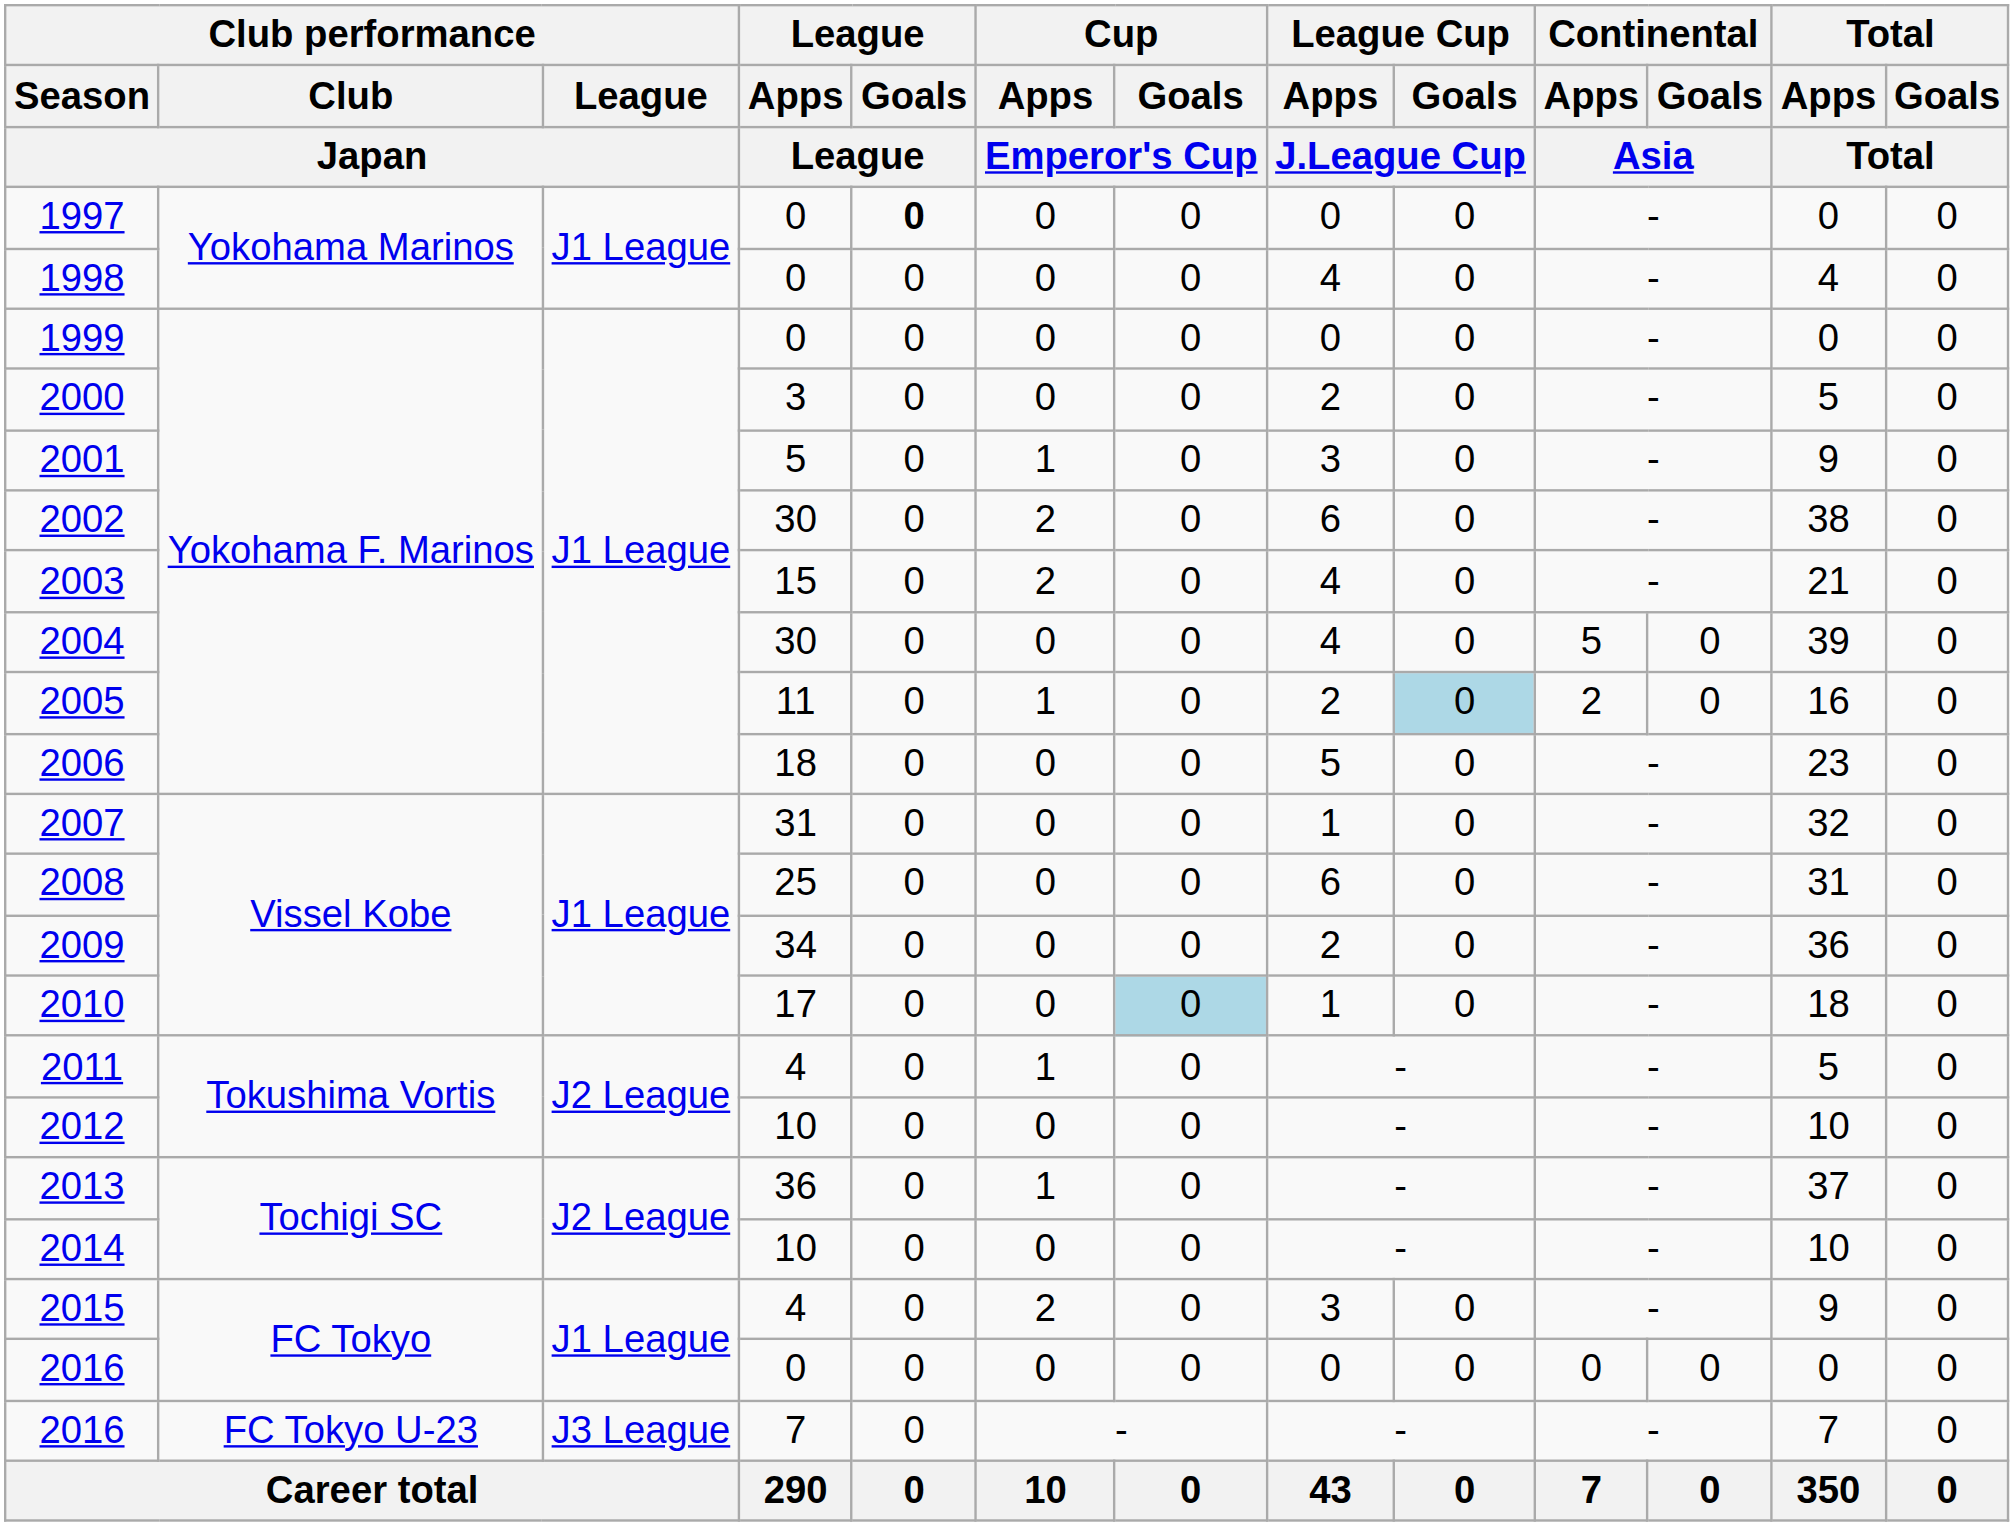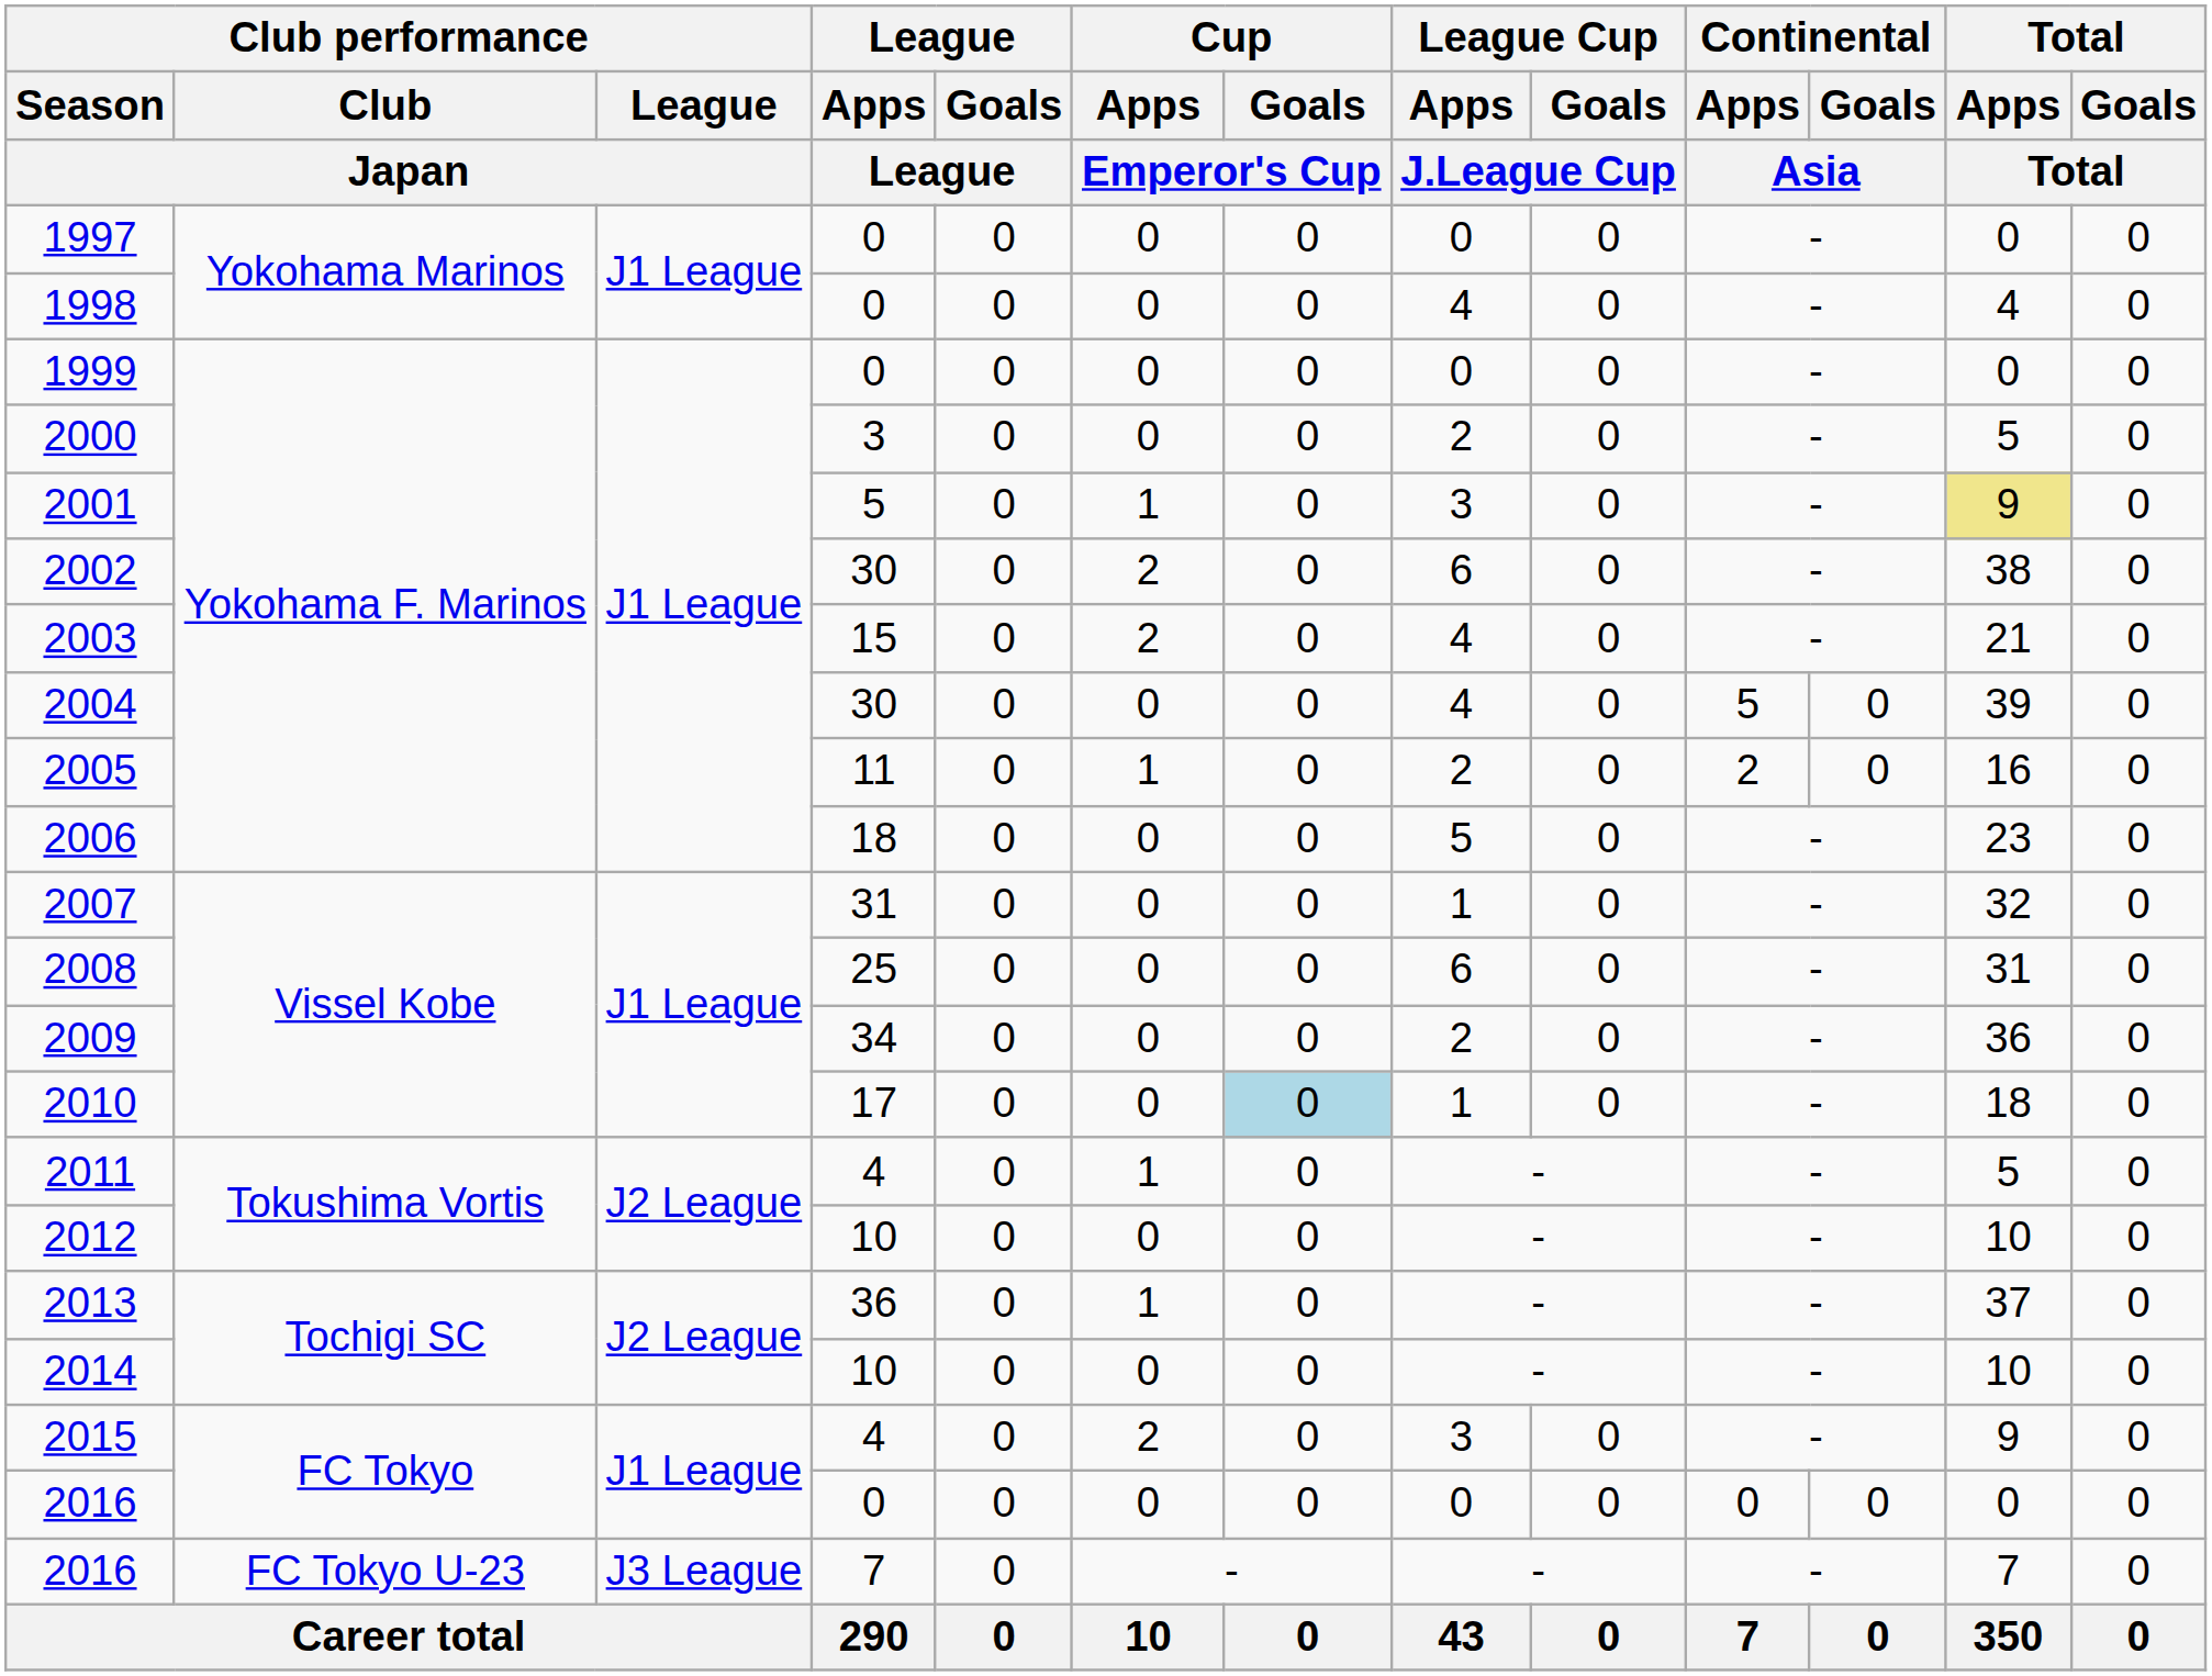1997 | League / Goals / League: bold -> normal
2001 | Total / Apps / Total: no background -> khaki background
2005 | League Cup / Goals / J.League Cup: lightblue background -> no background
